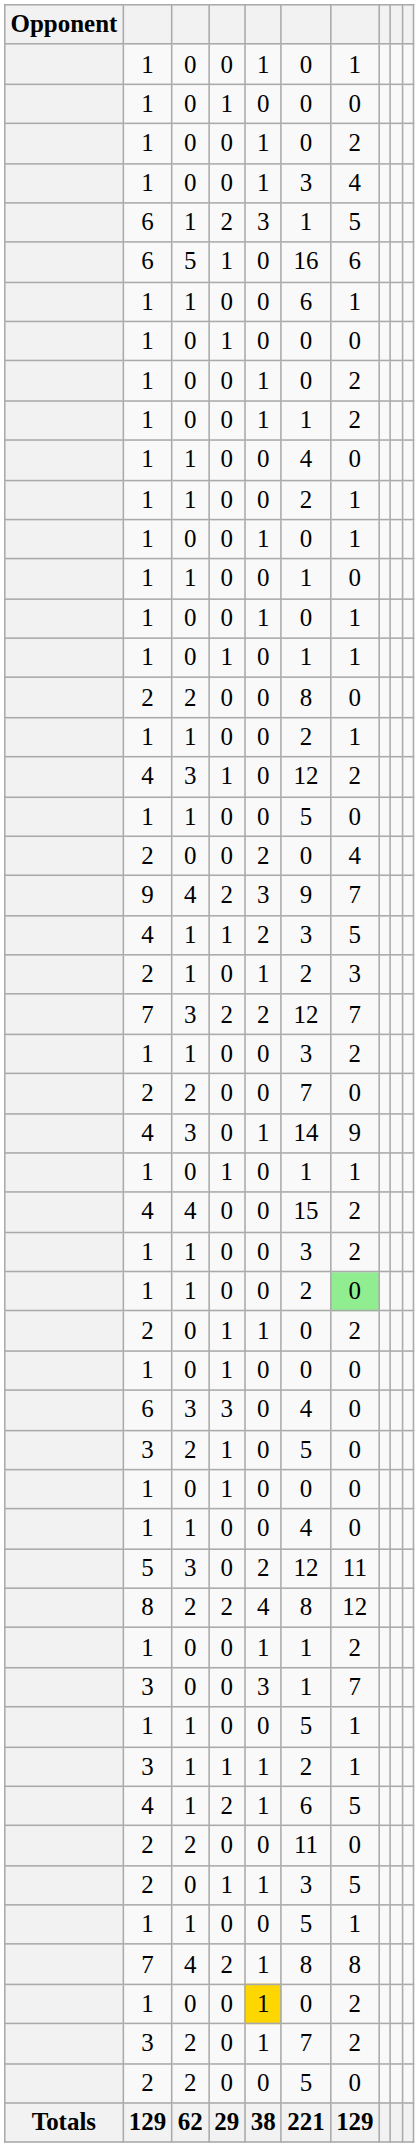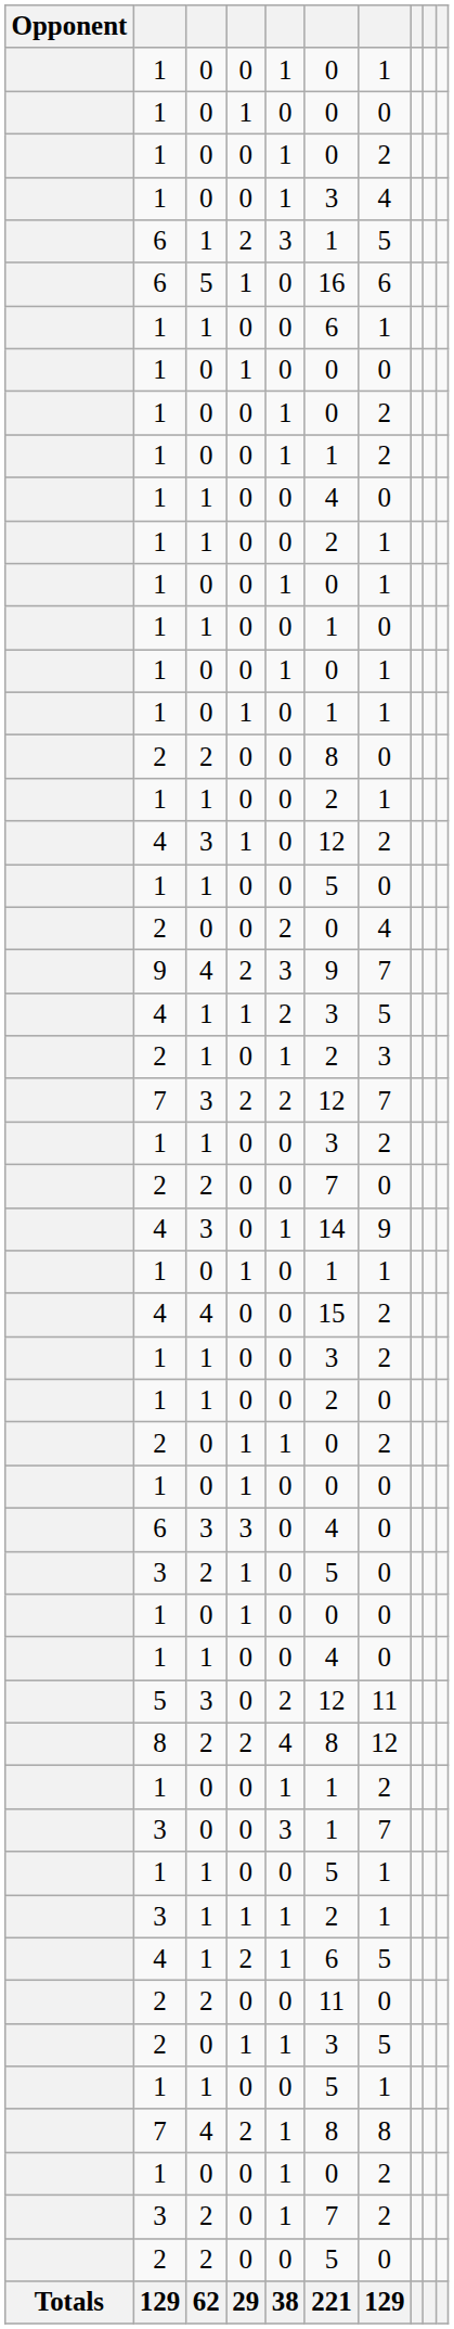row 33 | column 7: lightgreen background -> no background
row 51 | column 5: gold background -> no background
